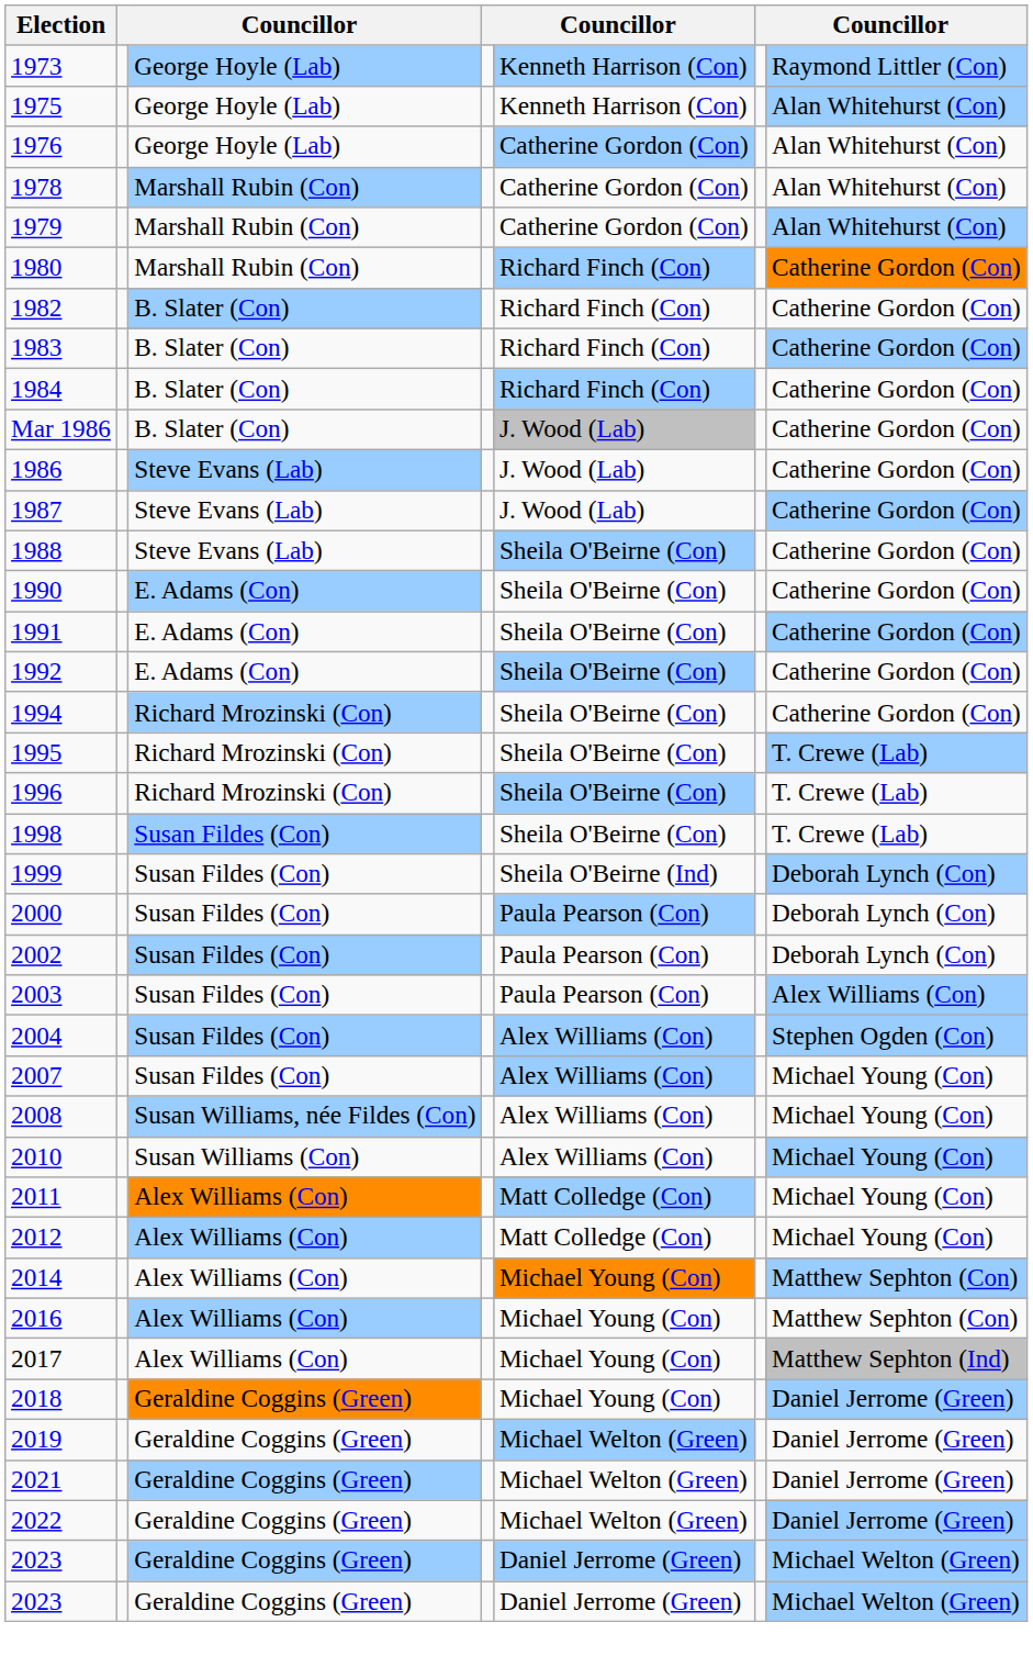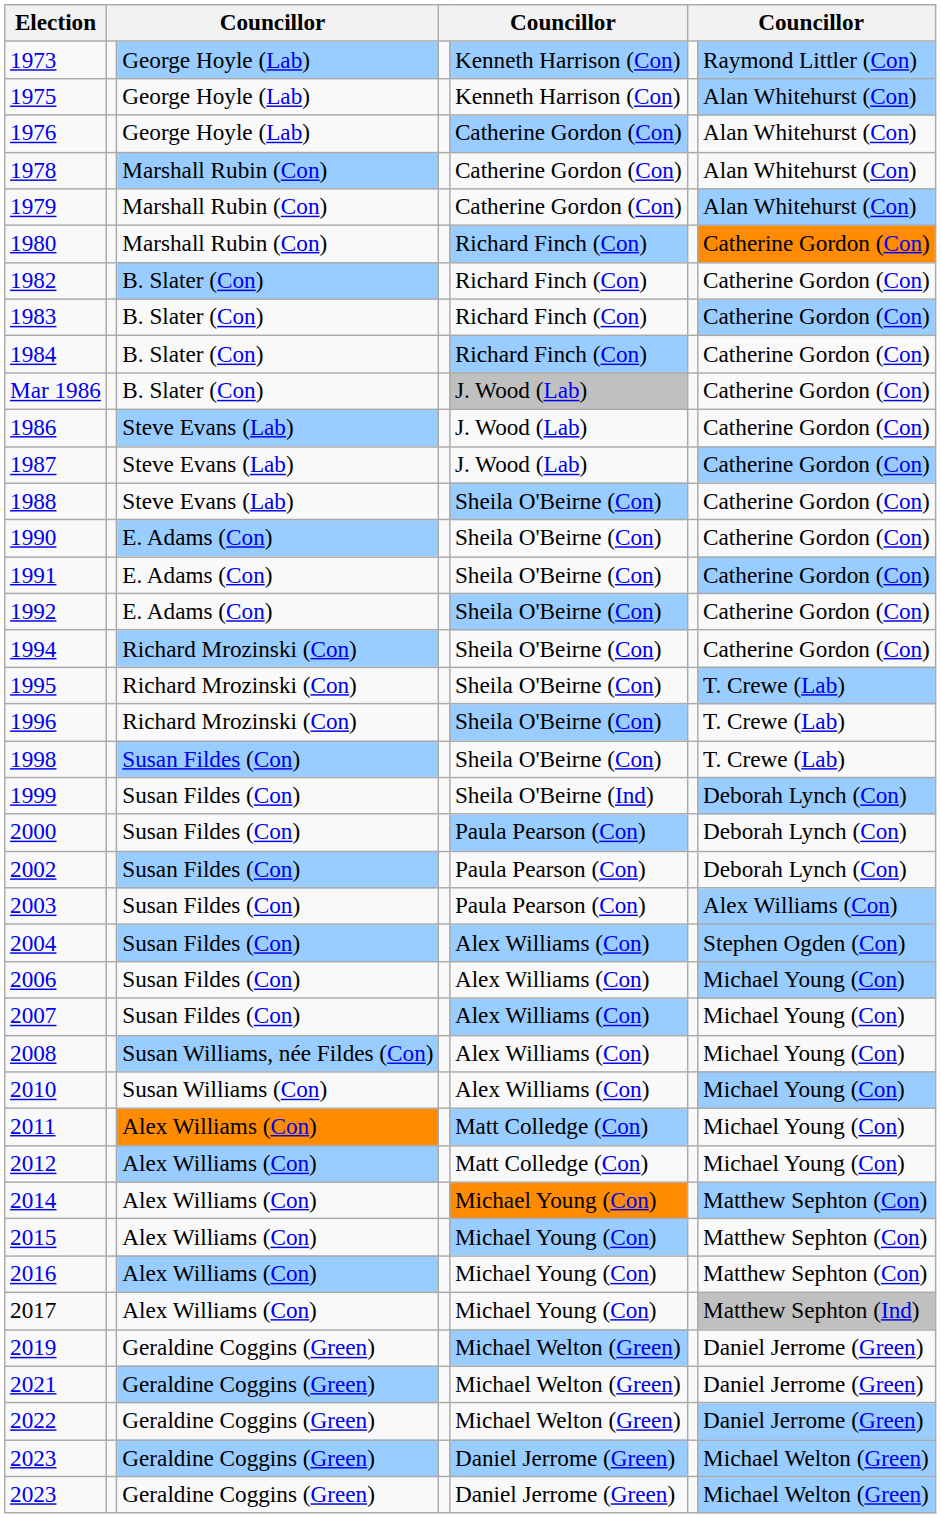+ row: 2006 | Susan Fildes (Con) | Alex Williams (Con) | Michael Young (Con)
+ row: 2015 | Alex Williams (Con) | Michael Young (Con) | Matthew Sephton (Con)
- row: 2018 | Geraldine Coggins (Green) | Michael Young (Con) | Daniel Jerrome (Green)
